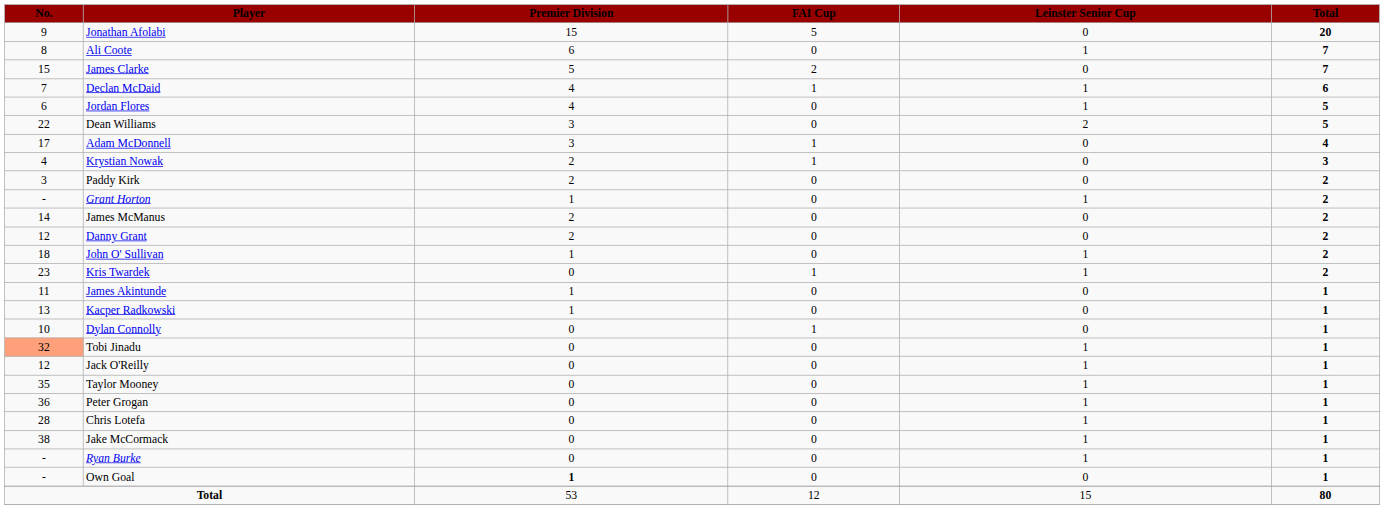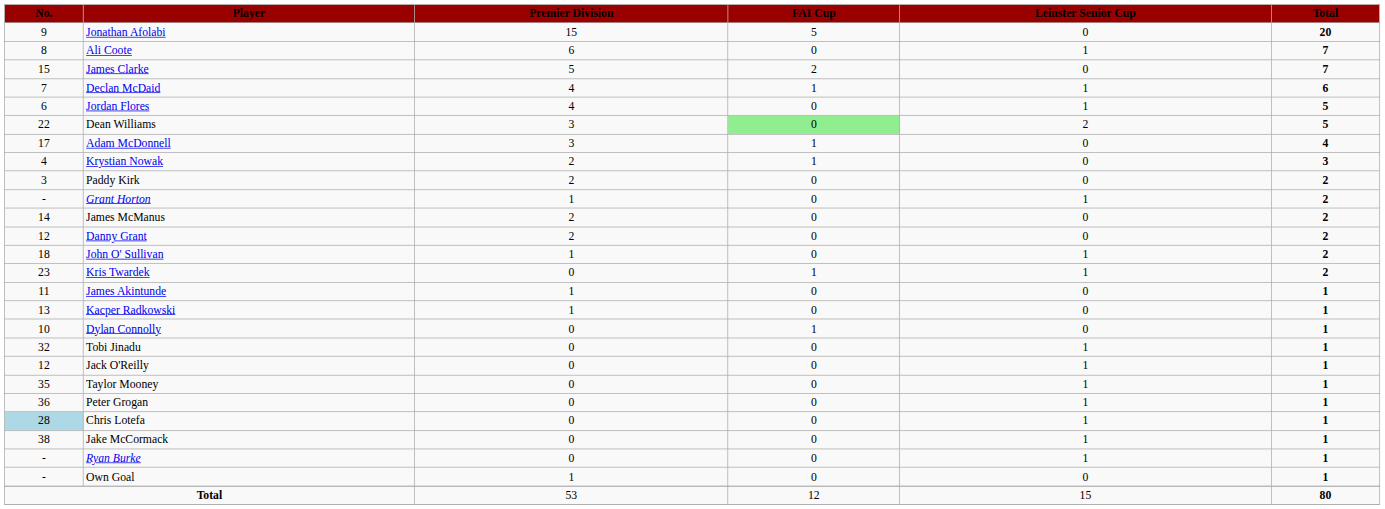Dean Williams | FAI Cup: no background -> lightgreen background
Tobi Jinadu | No.: lightsalmon background -> no background
Chris Lotefa | No.: no background -> lightblue background
Own Goal | Premier Division: bold -> normal
